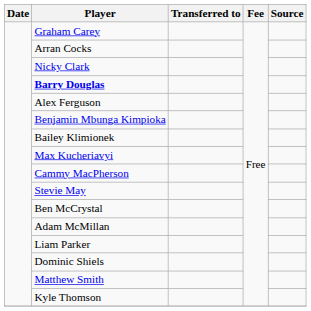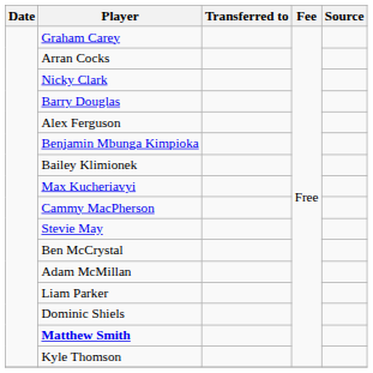Barry Douglas | Player: bold -> normal
Matthew Smith | Player: normal -> bold
